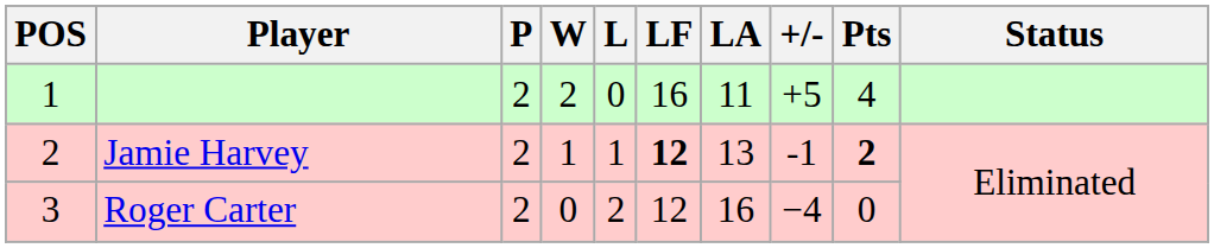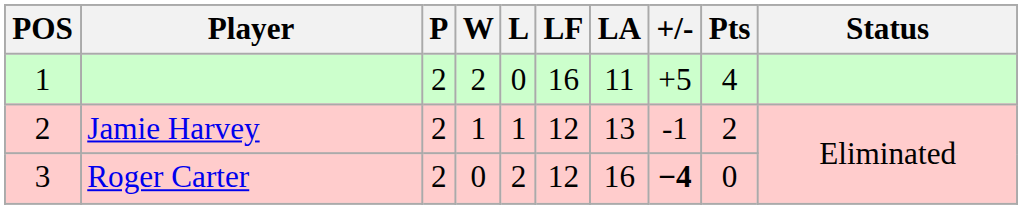Jamie Harvey | LF: bold -> normal
Jamie Harvey | Pts: bold -> normal
Roger Carter | +/-: normal -> bold
